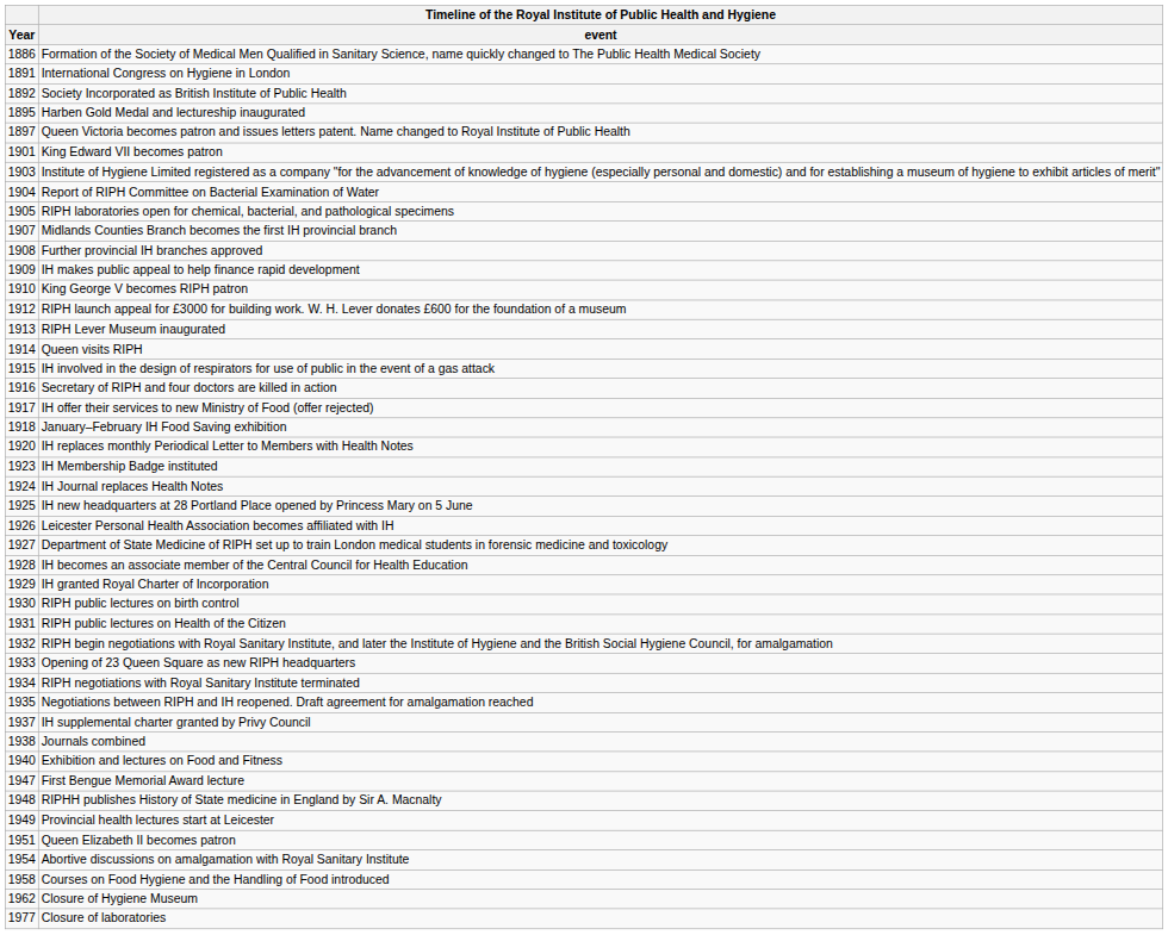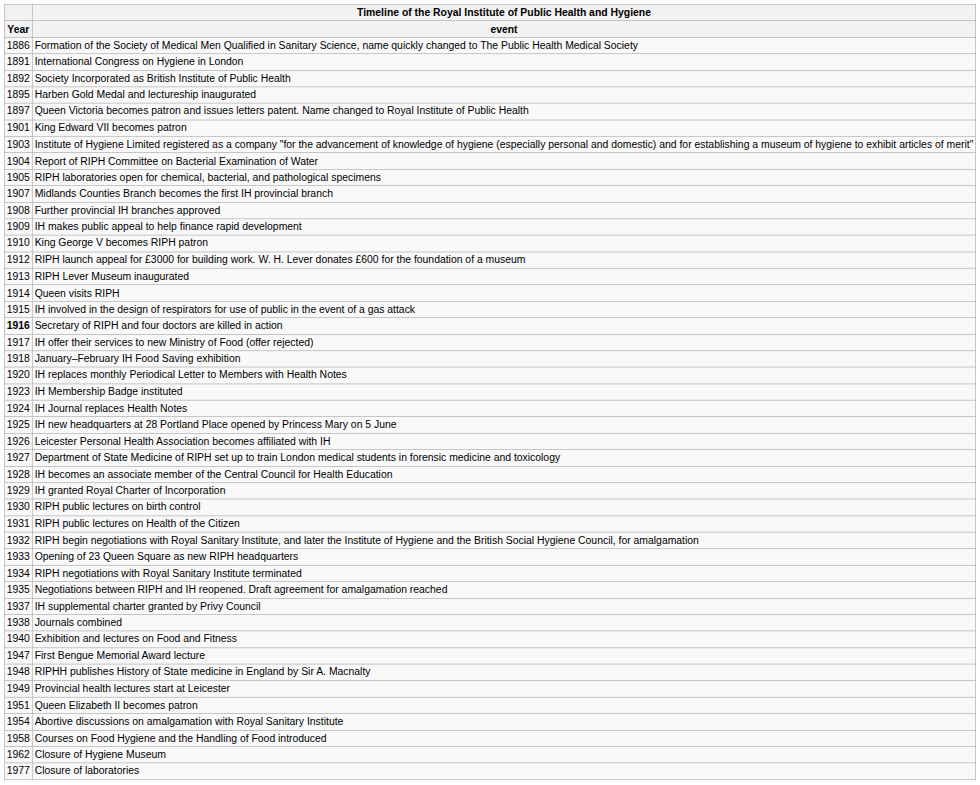Secretary of RIPH and four doctors are killed in action | Year: normal -> bold
